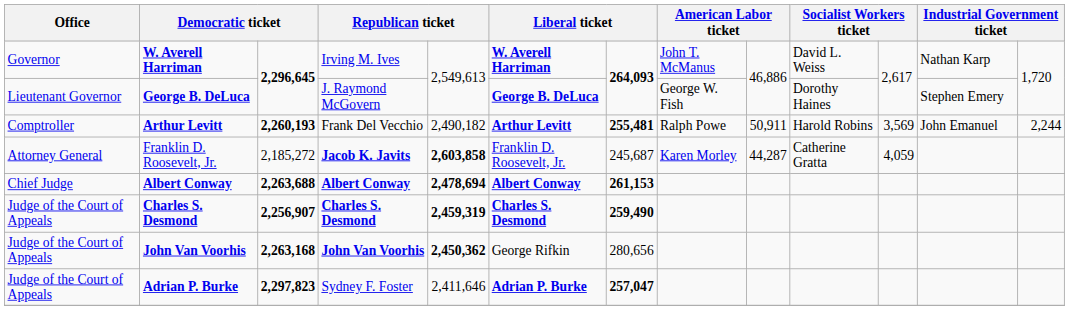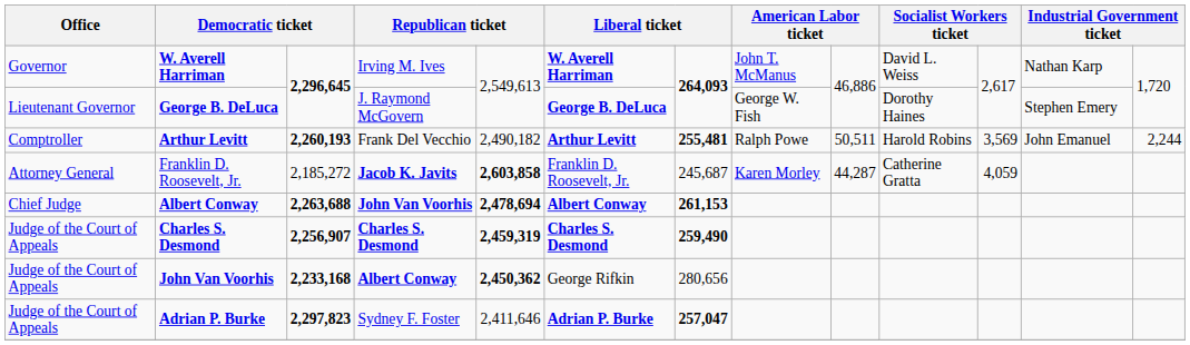row 4 | column 9: 50,911 -> 50,511
row 6 | column 4: Albert Conway -> John Van Voorhis
row 8 | column 3: 2,263,168 -> 2,233,168
row 8 | column 4: John Van Voorhis -> Albert Conway
